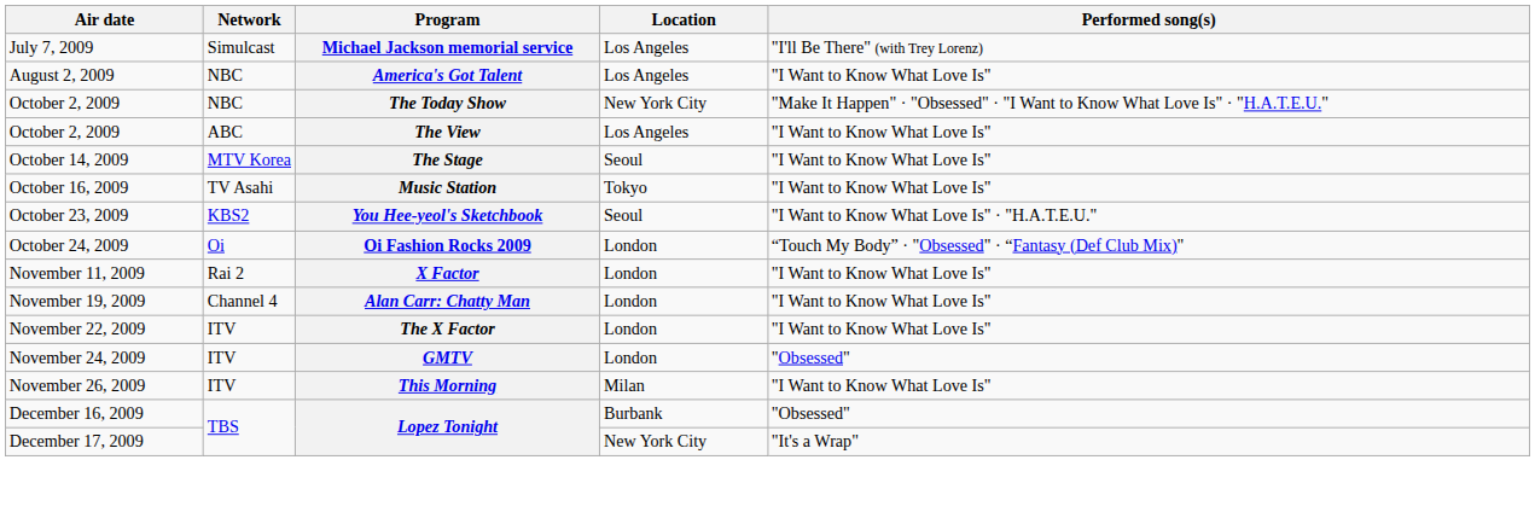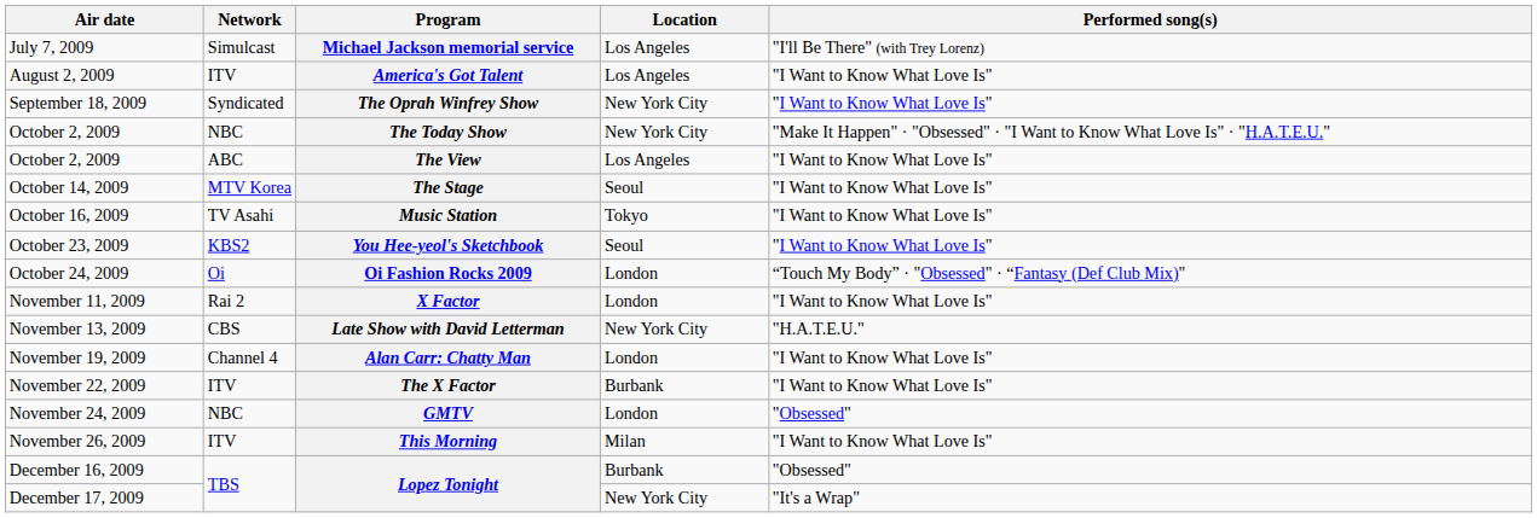America's Got Talent | Network: NBC -> ITV
+ row: September 18, 2009 | Syndicated | The Oprah Winfrey Show | New York City | "I Want to Know What Love Is"
You Hee-yeol's Sketchbook | Performed song(s): "I Want to Know What Love Is" · "H.A.T.E.U." -> "I Want to Know What Love Is"
+ row: November 13, 2009 | CBS | Late Show with David Letterman | New York City | "H.A.T.E.U."
The X Factor | Location: London -> Burbank
GMTV | Network: ITV -> NBC
